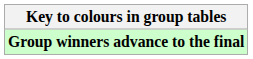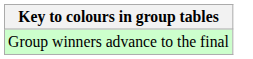row 2 | column 1: bold -> normal
